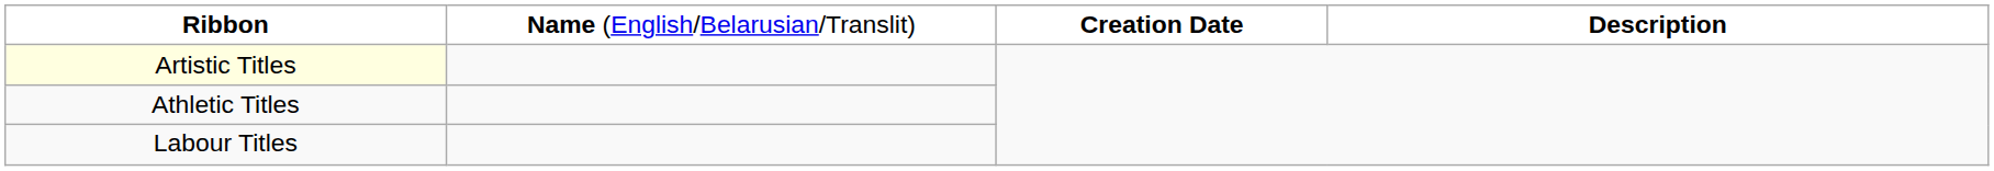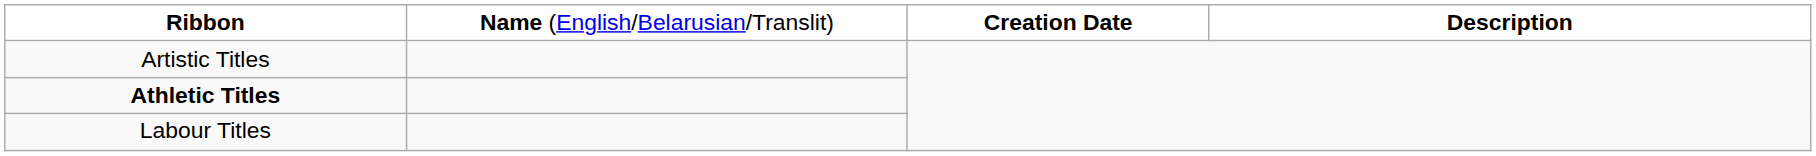Artistic Titles | column 1: lightyellow background -> no background
Athletic Titles | column 1: normal -> bold
